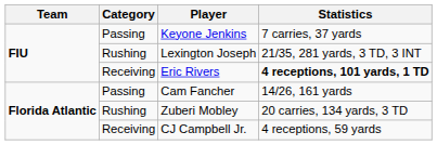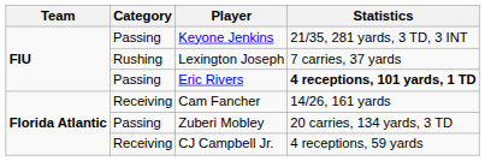Keyone Jenkins | Statistics: 7 carries, 37 yards -> 21/35, 281 yards, 3 TD, 3 INT
Lexington Joseph | Statistics: 21/35, 281 yards, 3 TD, 3 INT -> 7 carries, 37 yards
Eric Rivers | Category: Receiving -> Passing
Cam Fancher | Category: Passing -> Receiving
Zuberi Mobley | Category: Rushing -> Passing
